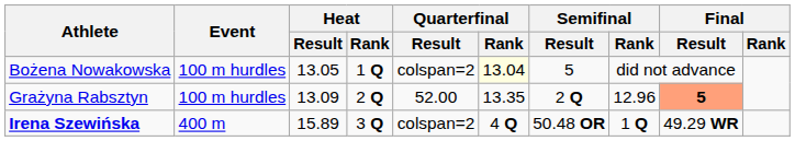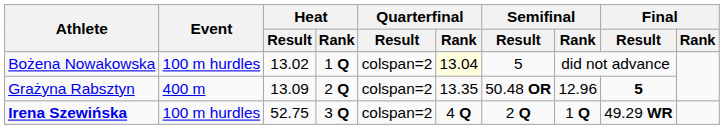Bożena Nowakowska | Heat / Result: 13.05 -> 13.02
Grażyna Rabsztyn | Event: 100 m hurdles -> 400 m
Grażyna Rabsztyn | Quarterfinal / Result: 52.00 -> colspan=2
Grażyna Rabsztyn | Semifinal / Result: 2 Q -> 50.48 OR
Grażyna Rabsztyn | Final / Result: lightsalmon background -> no background
Irena Szewińska | Event: 400 m -> 100 m hurdles
Irena Szewińska | Heat / Result: 15.89 -> 52.75
Irena Szewińska | Semifinal / Result: 50.48 OR -> 2 Q
